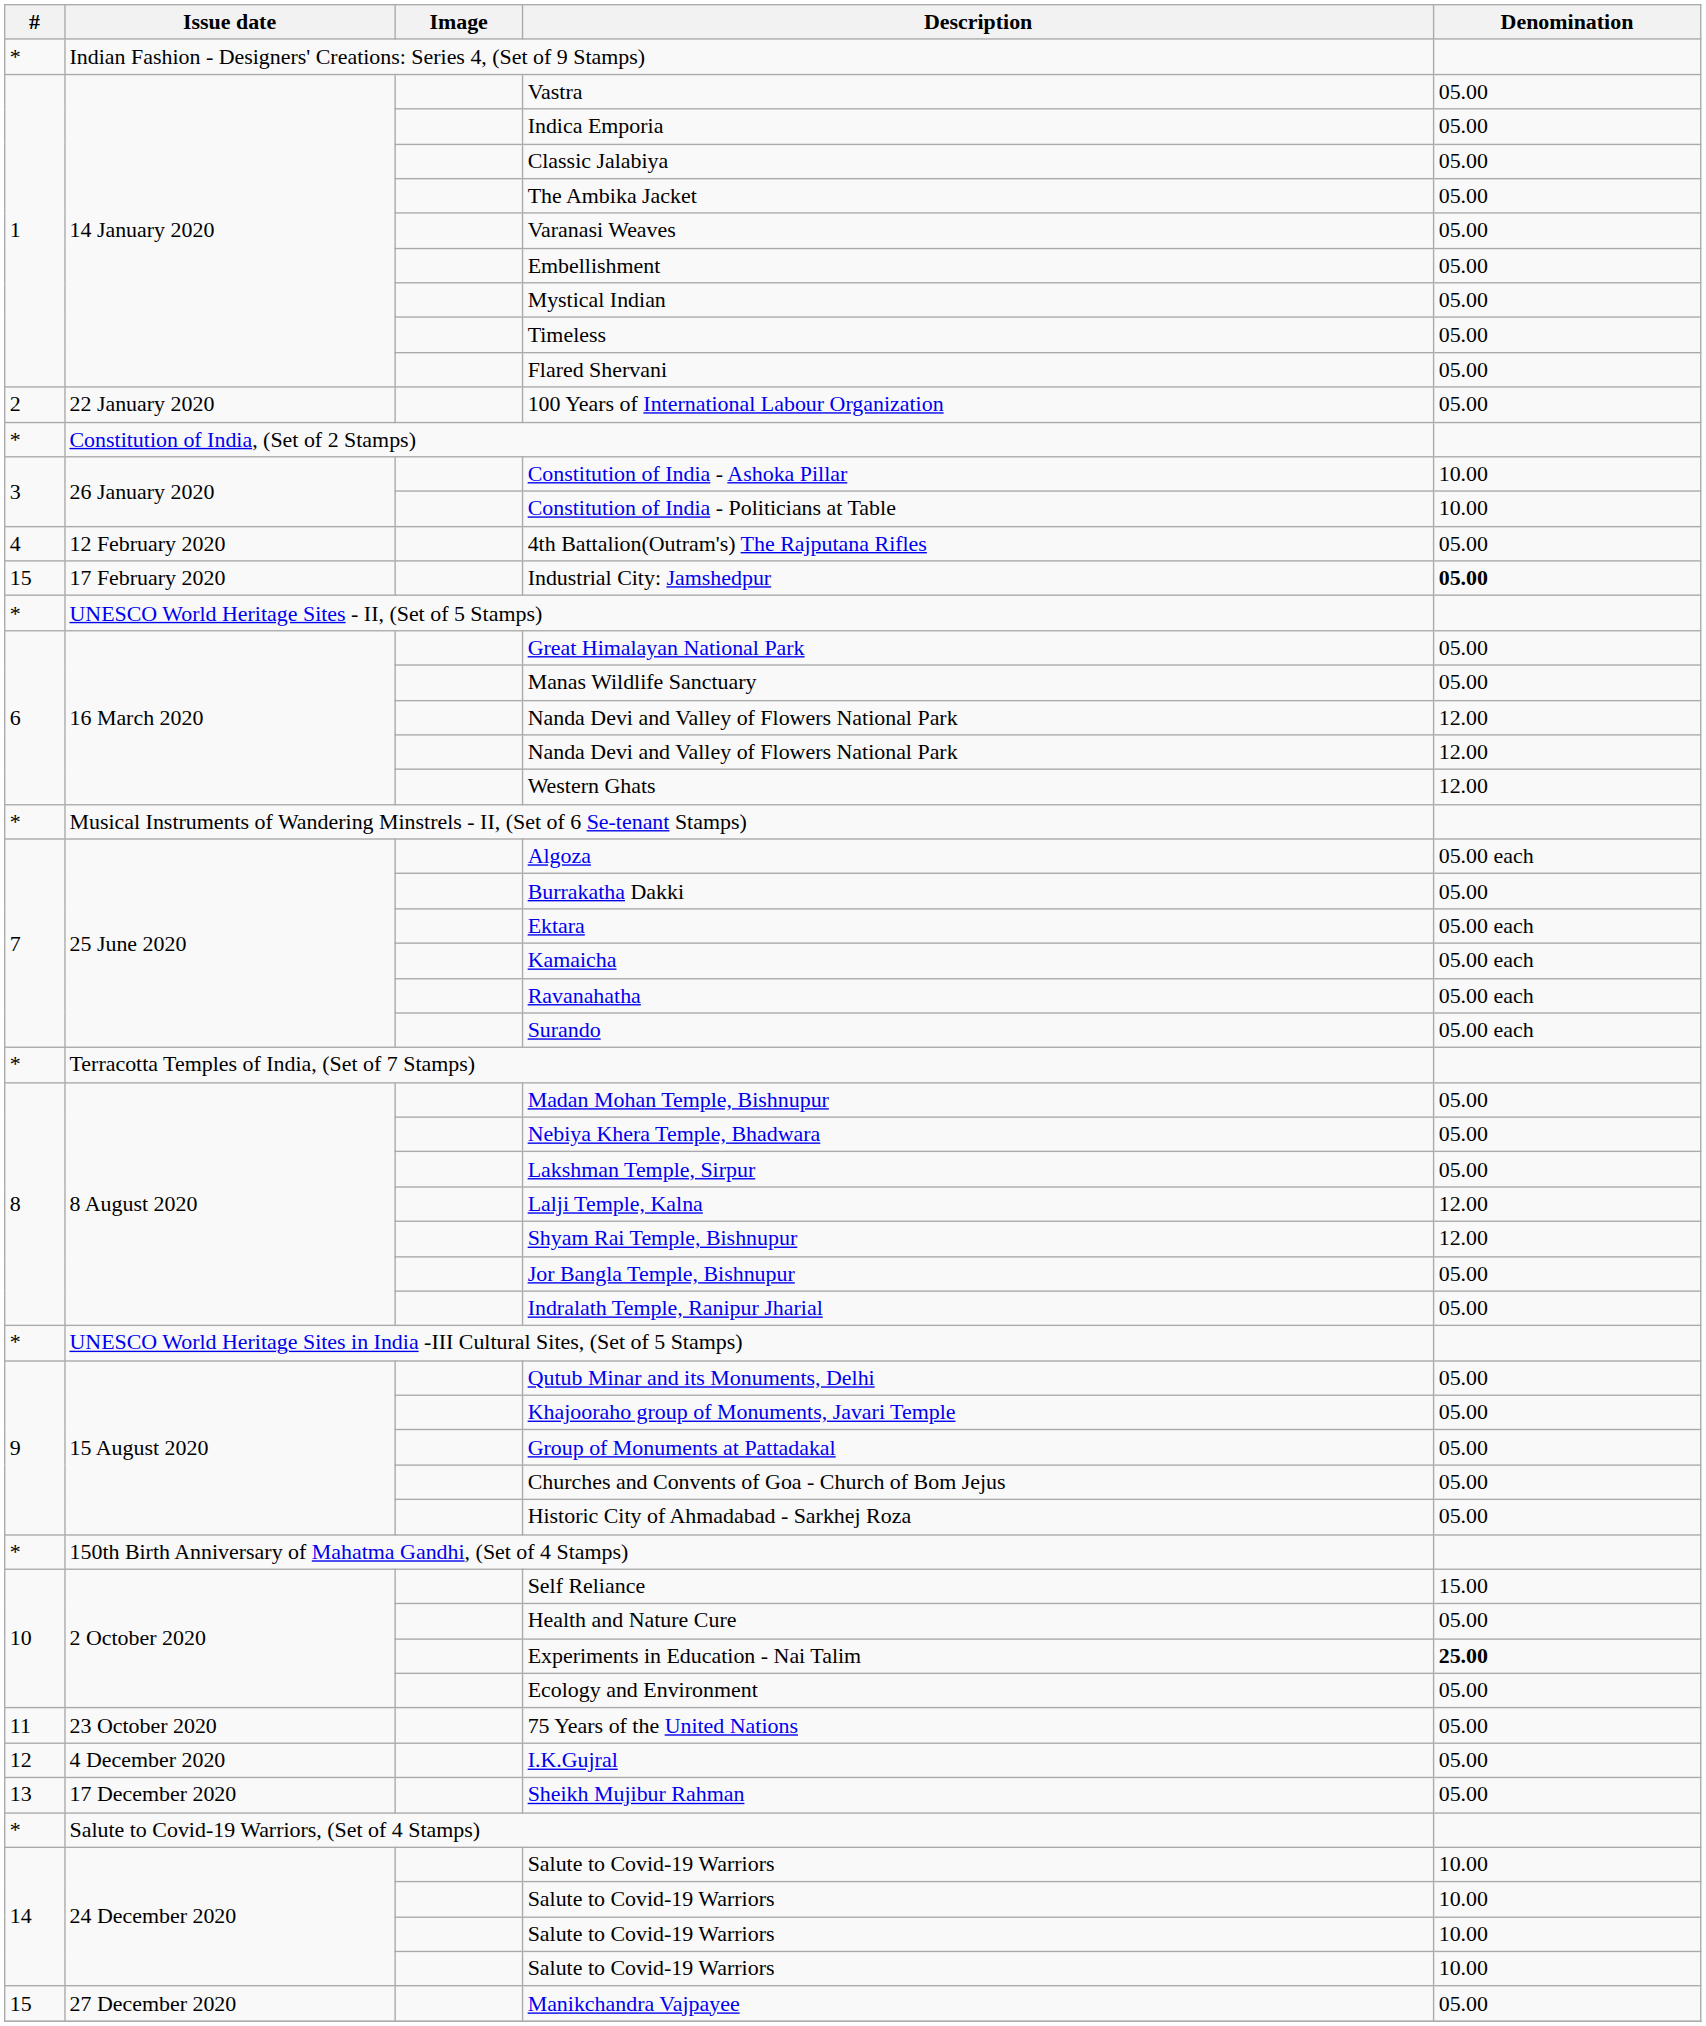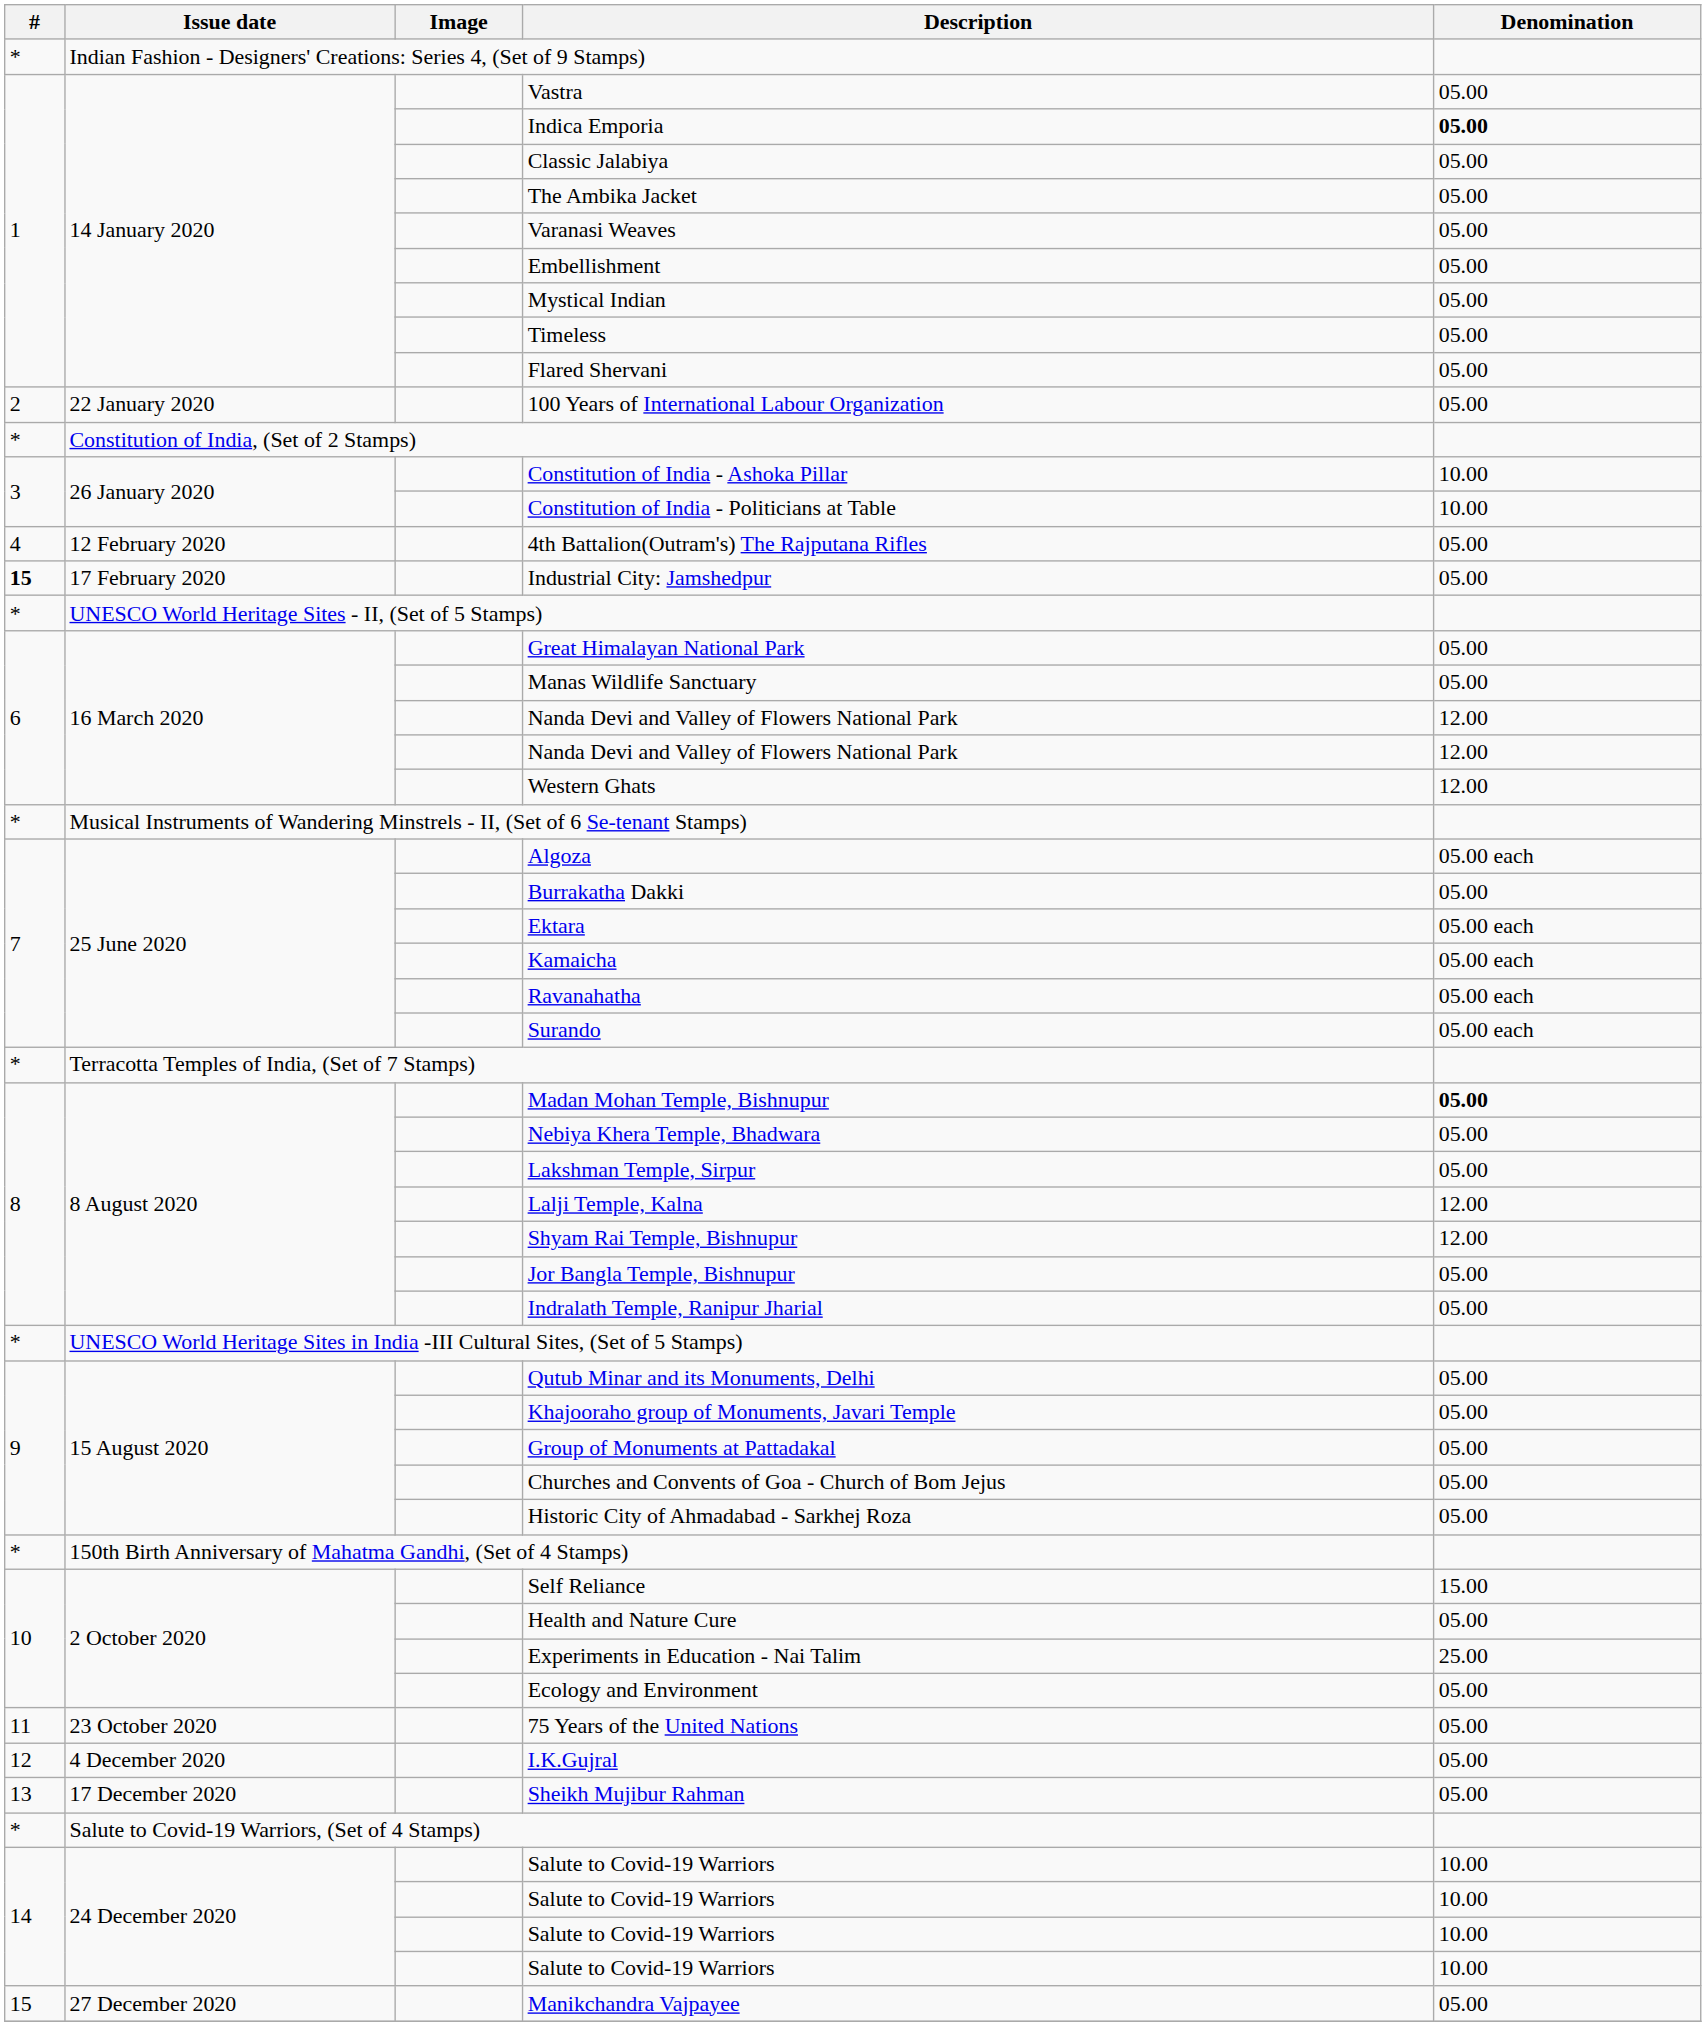Indica Emporia | Denomination: normal -> bold
Industrial City: Jamshedpur | #: normal -> bold
Industrial City: Jamshedpur | Denomination: bold -> normal
Madan Mohan Temple, Bishnupur | Denomination: normal -> bold
Experiments in Education - Nai Talim | Denomination: bold -> normal
